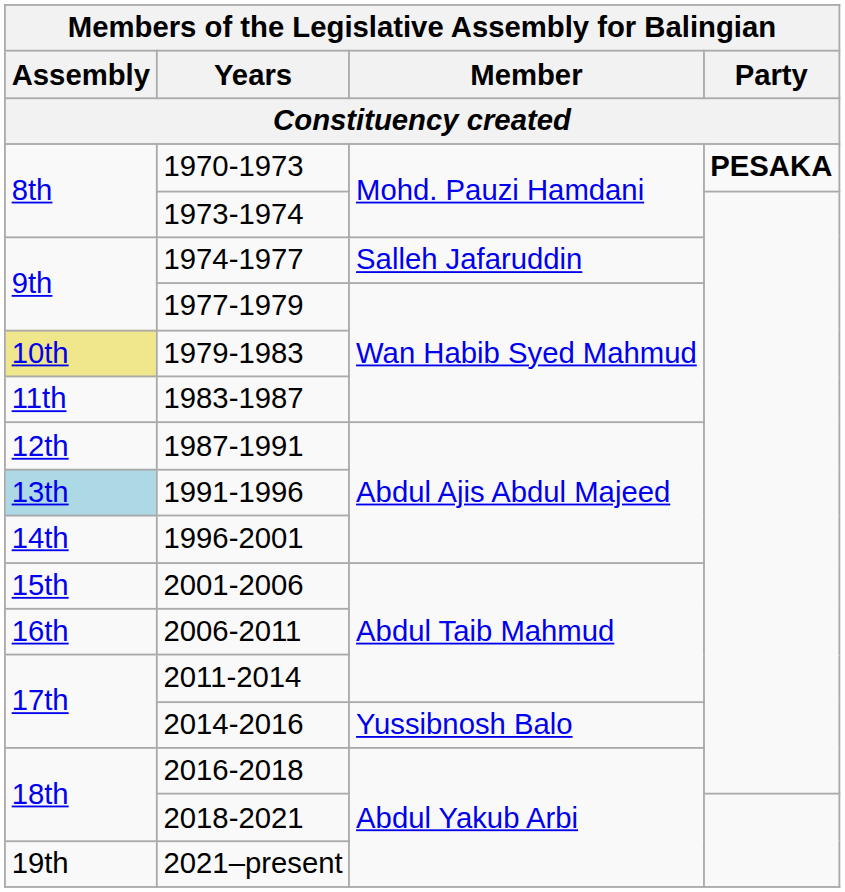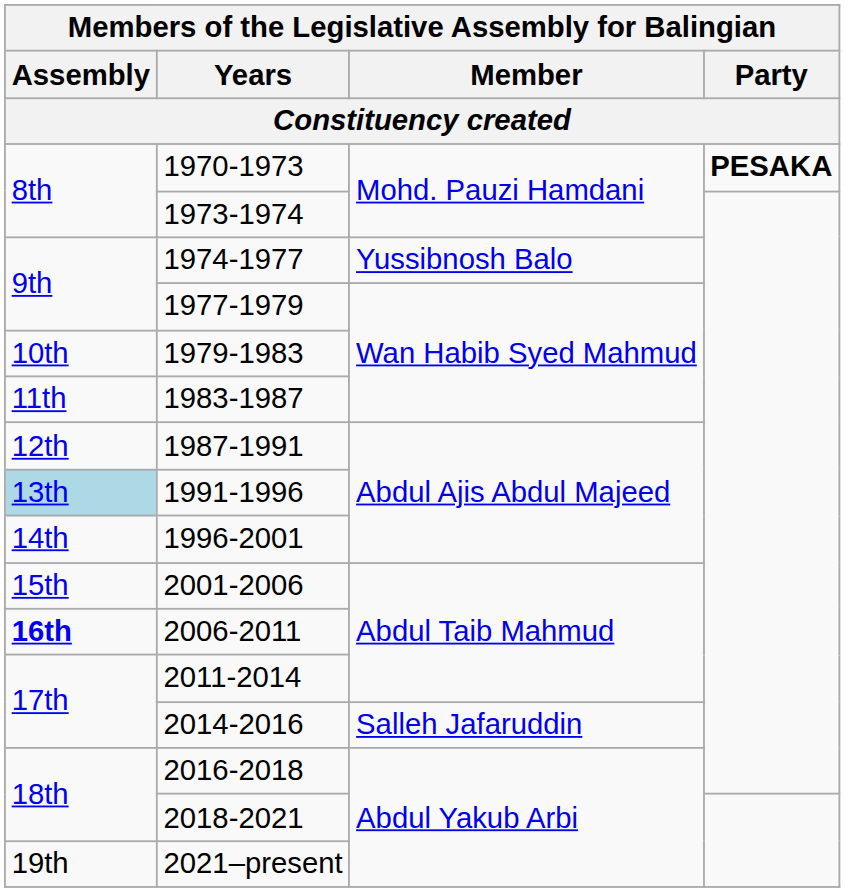1974-1977 | Member: Salleh Jafaruddin -> Yussibnosh Balo
1979-1983 | Assembly: khaki background -> no background
2006-2011 | Assembly: normal -> bold
2014-2016 | Member: Yussibnosh Balo -> Salleh Jafaruddin
